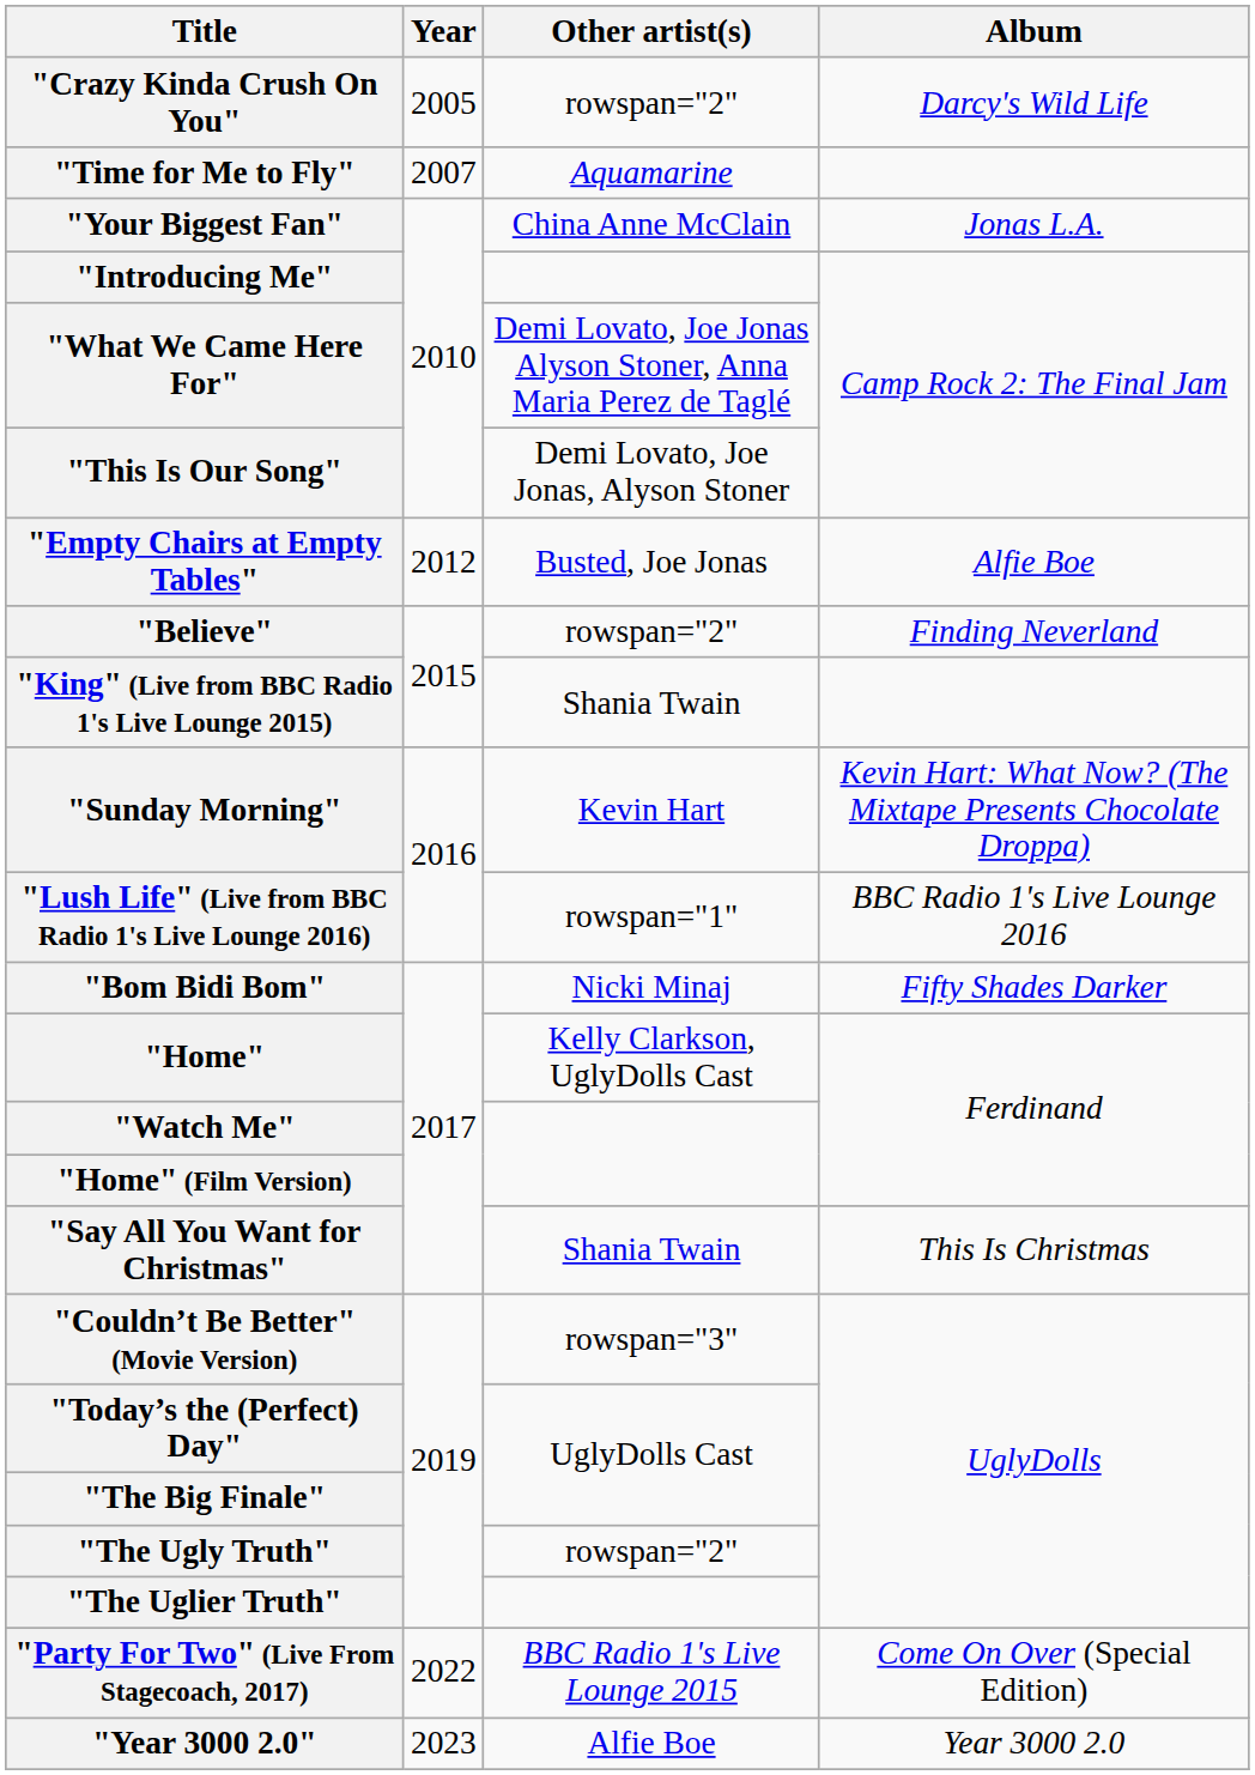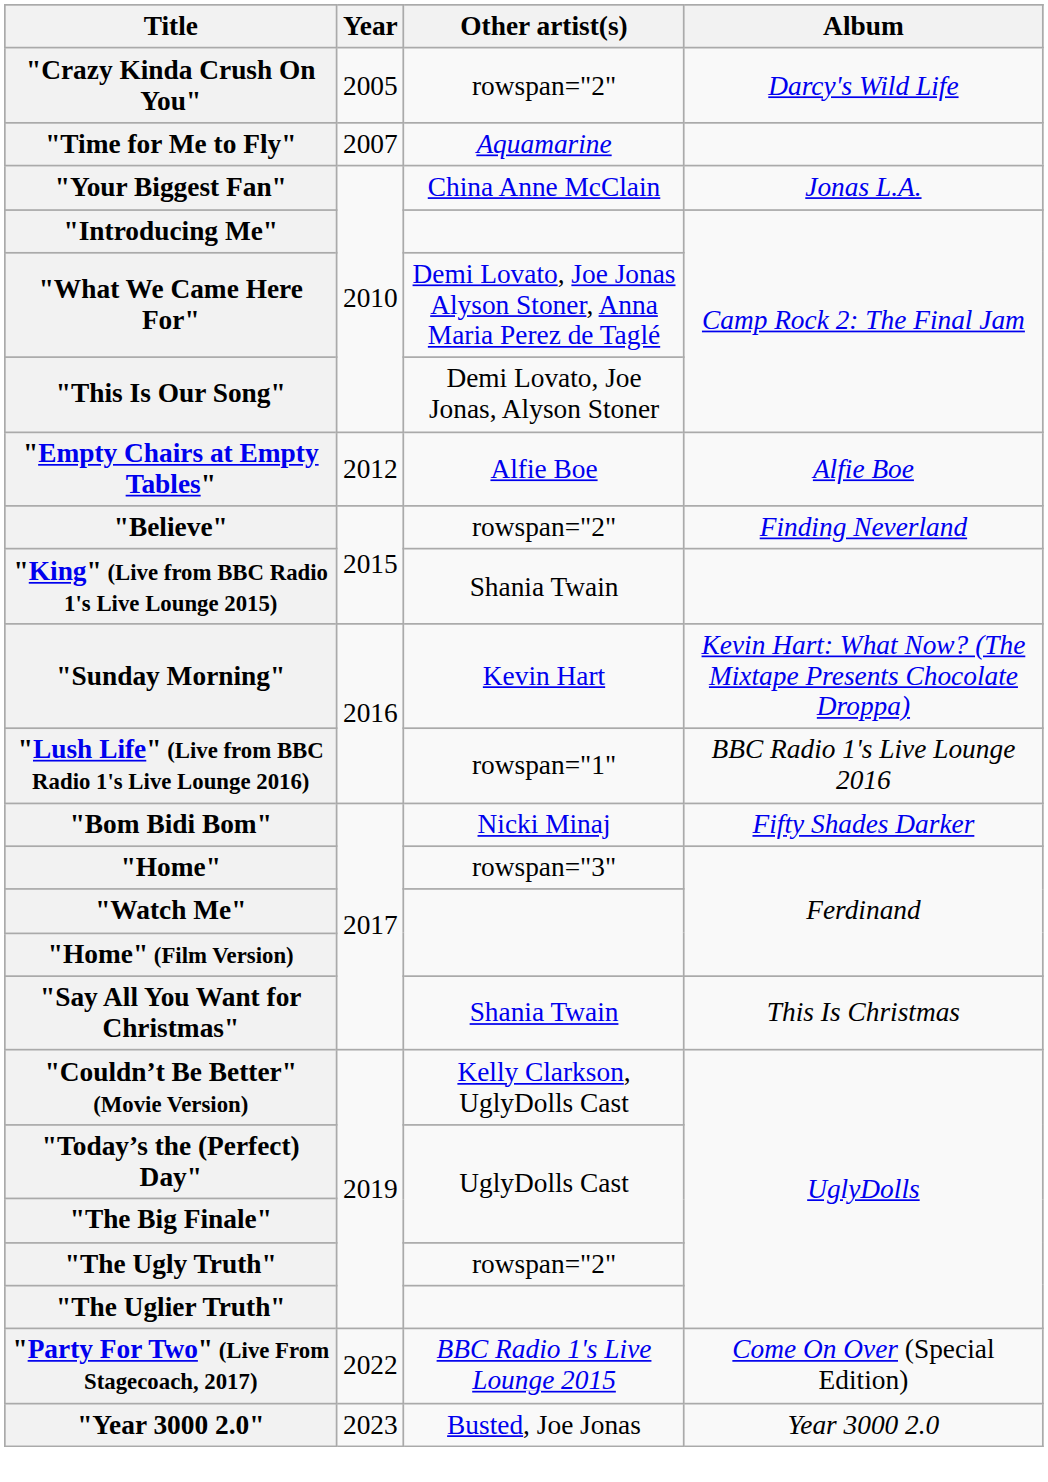"Empty Chairs at Empty Tables" | Other artist(s): Busted, Joe Jonas -> Alfie Boe
"Home" | Other artist(s): Kelly Clarkson, UglyDolls Cast -> rowspan="3"
"Couldn’t Be Better" (Movie Version) | Other artist(s): rowspan="3" -> Kelly Clarkson, UglyDolls Cast
"Year 3000 2.0" | Other artist(s): Alfie Boe -> Busted, Joe Jonas
